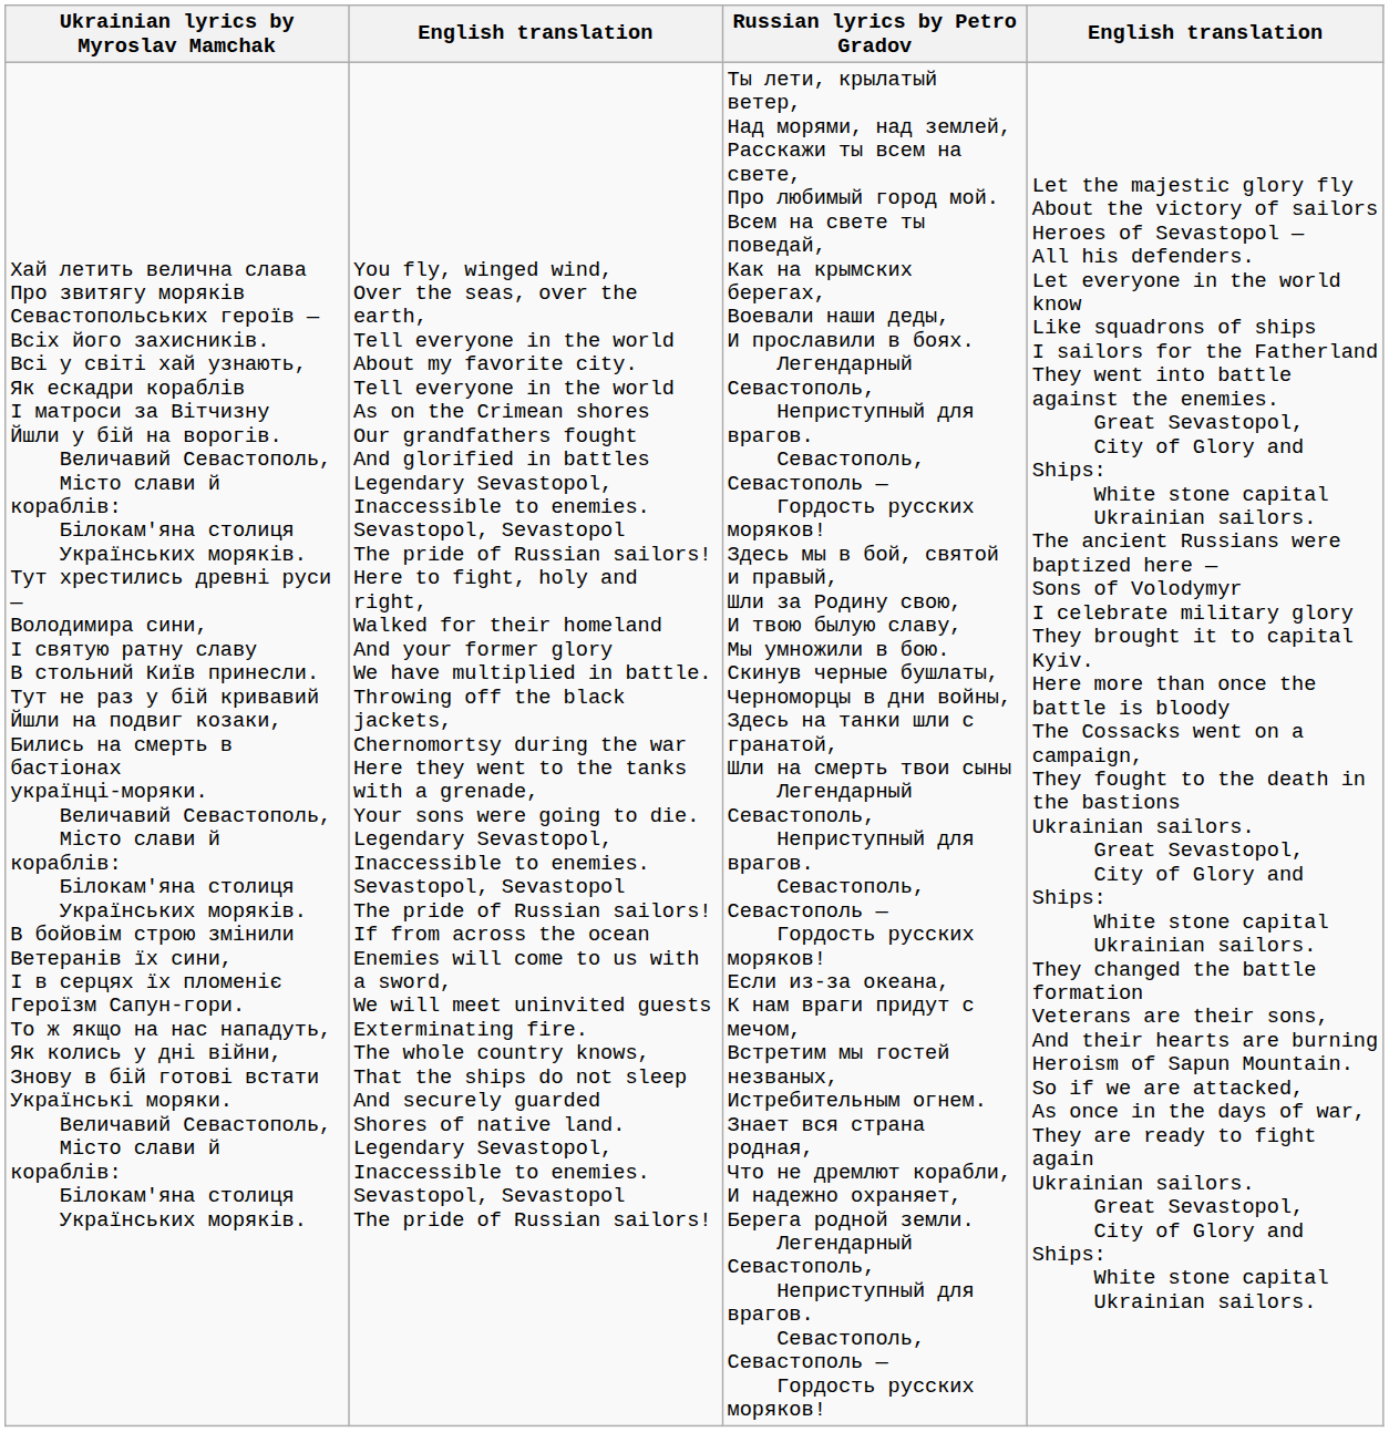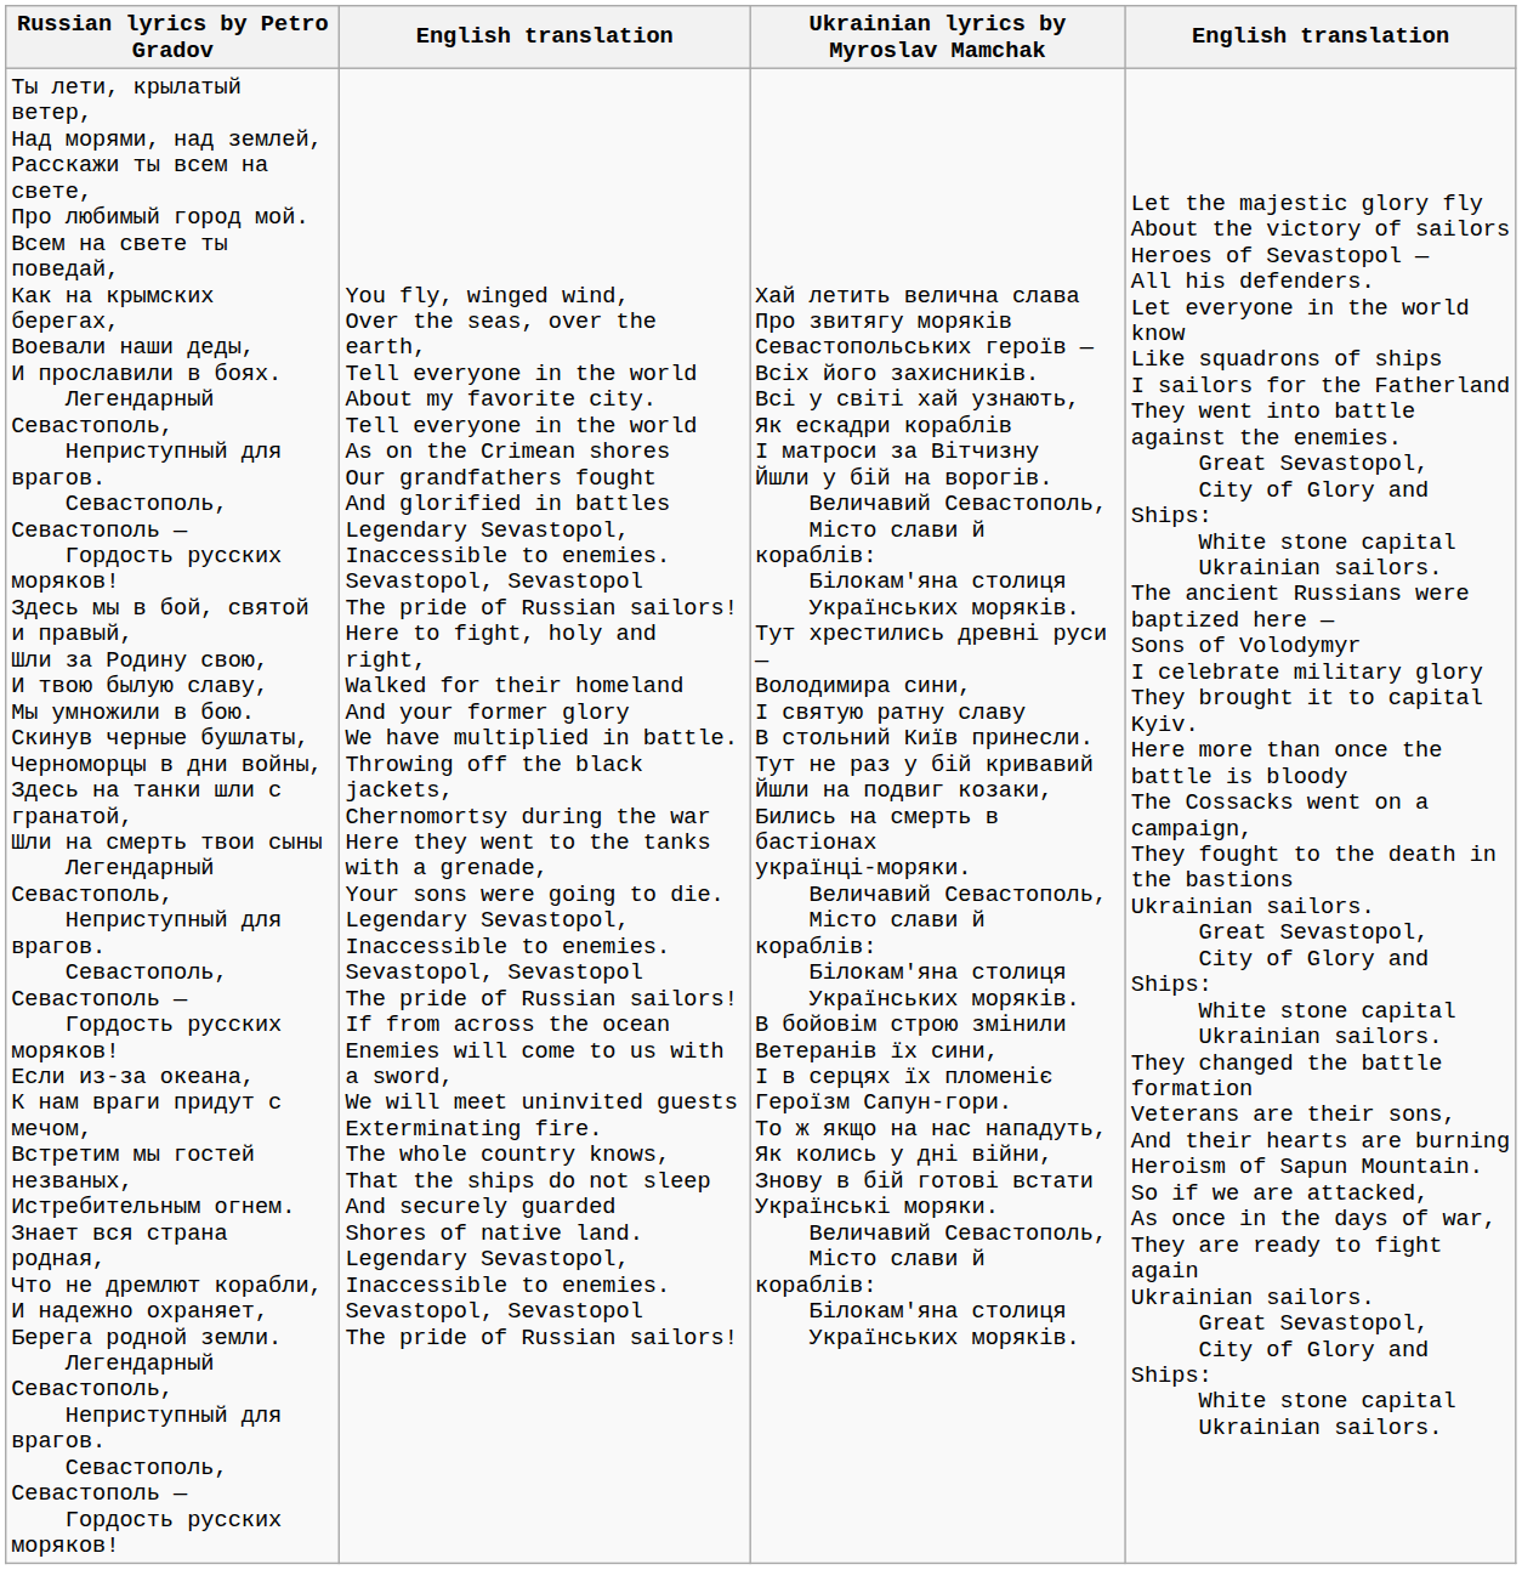columns swapped: Russian lyrics by Petro Gradov <-> Ukrainian lyrics by Myroslav Mamchak
